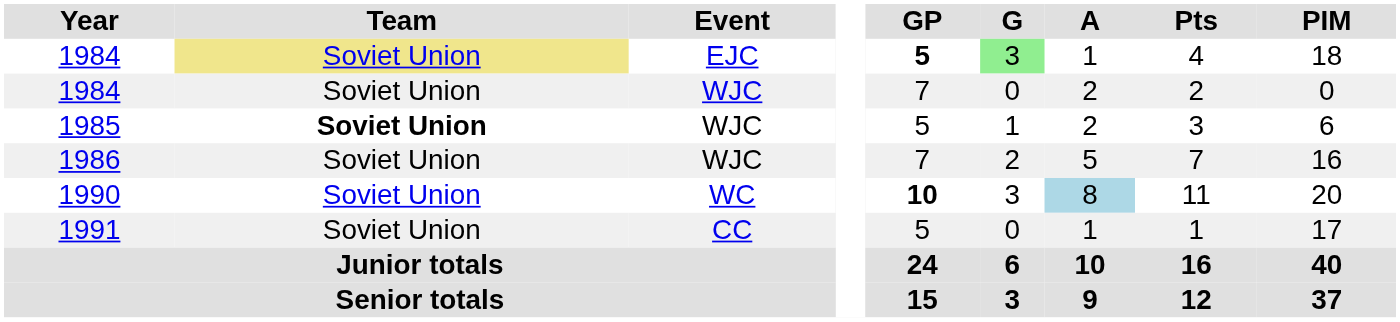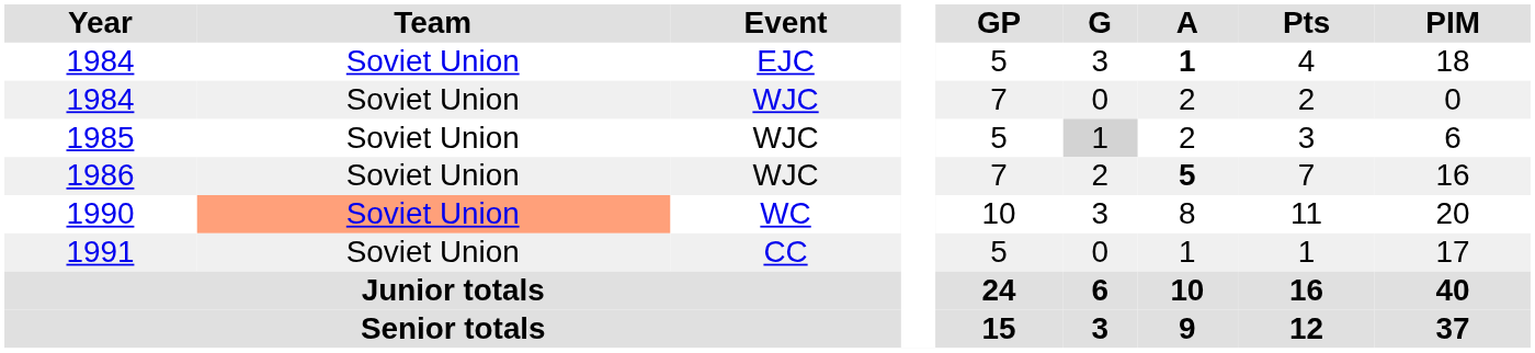1984 / EJC | Team: khaki background -> no background
1984 / EJC | GP: bold -> normal
1984 / EJC | G: lightgreen background -> no background
1984 / EJC | A: normal -> bold
1985 | Team: bold -> normal
1985 | G: no background -> lightgrey background
1986 | A: normal -> bold
1990 | Team: no background -> lightsalmon background
1990 | GP: bold -> normal
1990 | A: lightblue background -> no background
